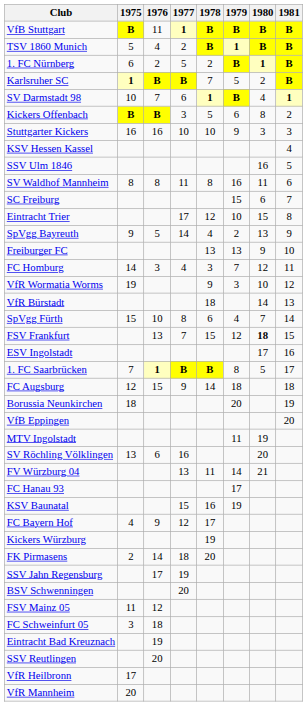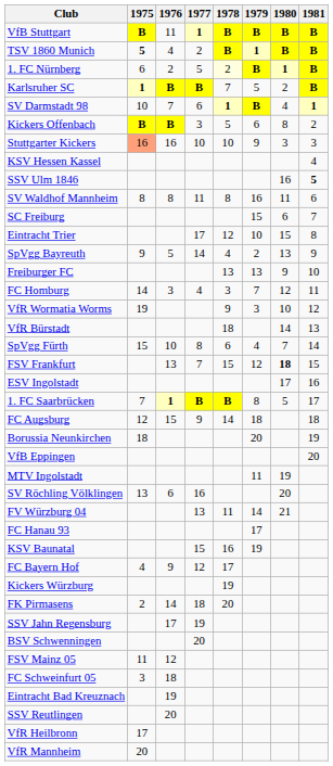TSV 1860 Munich | 1975: normal -> bold
1. FC Nürnberg | 1978: no background -> lightyellow background
Stuttgarter Kickers | 1975: no background -> lightsalmon background
SSV Ulm 1846 | 1981: normal -> bold
